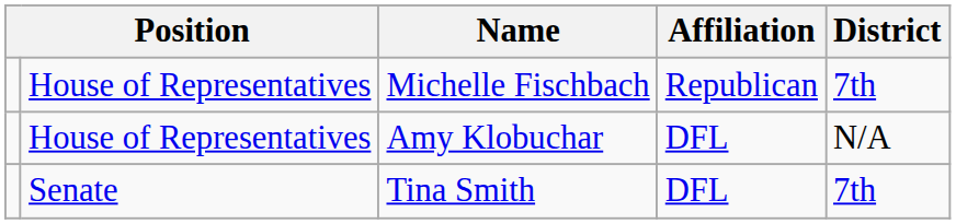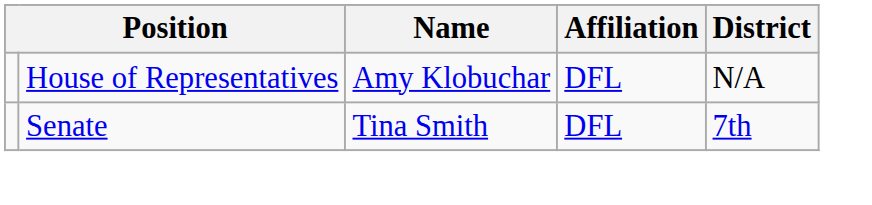- row: House of Representatives | Michelle Fischbach | Republican | 7th
